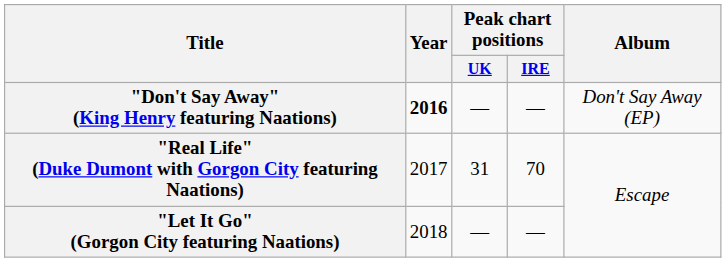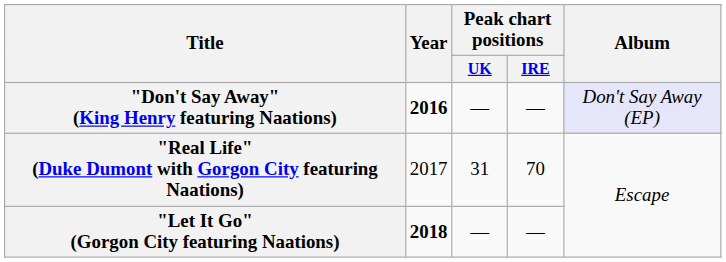"Don't Say Away" (King Henry featuring Naations) | Album: no background -> lavender background
"Let It Go" (Gorgon City featuring Naations) | Year: normal -> bold
